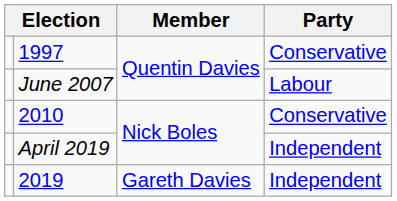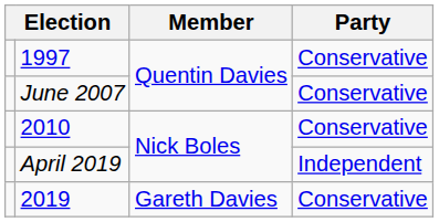June 2007 | Party: Labour -> Conservative
2019 | Party: Independent -> Conservative
